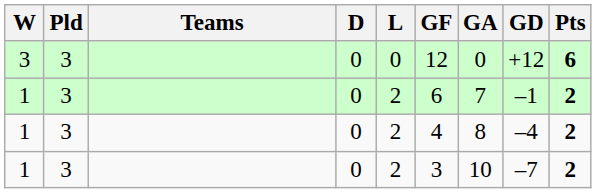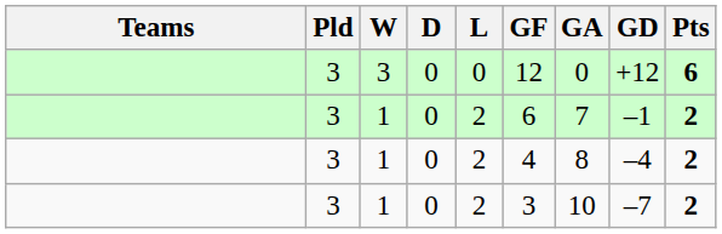columns swapped: Teams <-> W
